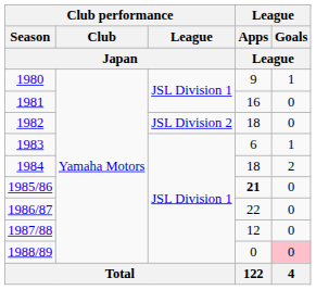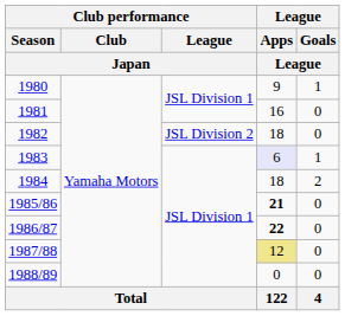1983 | League / Apps / League: no background -> lavender background
1986/87 | League / Apps / League: normal -> bold
1987/88 | League / Apps / League: no background -> khaki background
1988/89 | League / Goals / League: pink background -> no background
